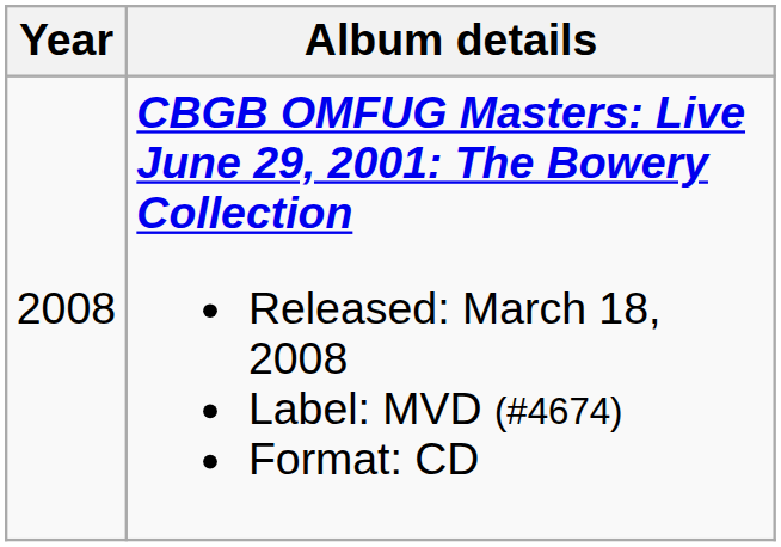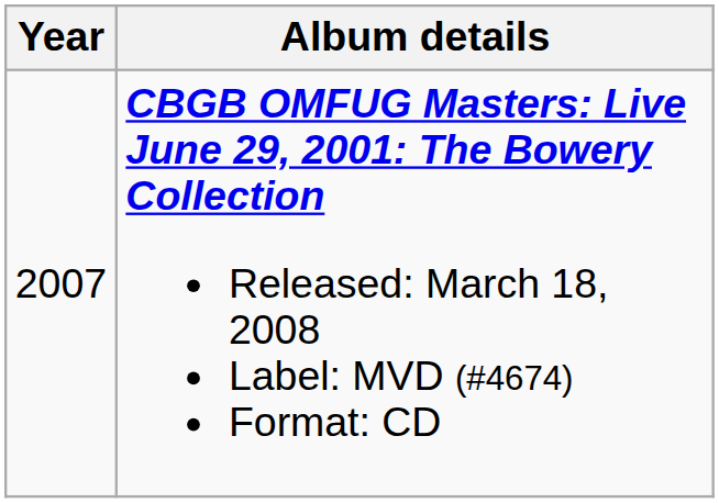row 2 | Year: 2008 -> 2007
